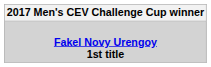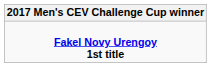row 2 | column 1: lightgrey background -> no background
